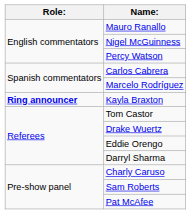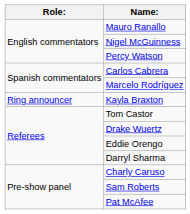Kayla Braxton | Role:: bold -> normal
